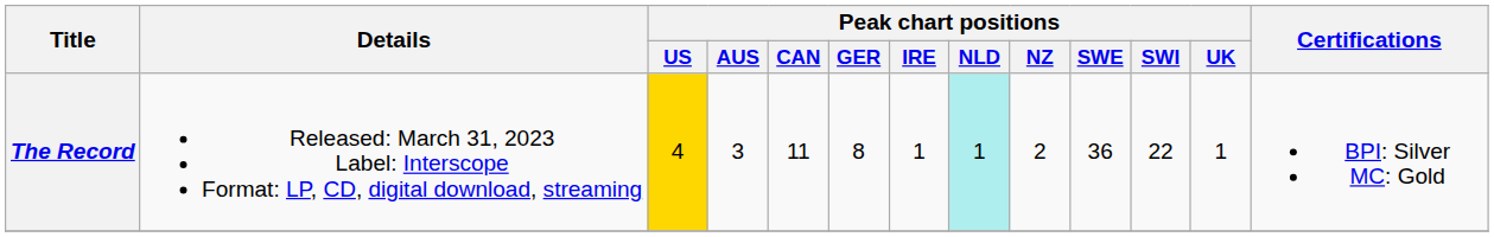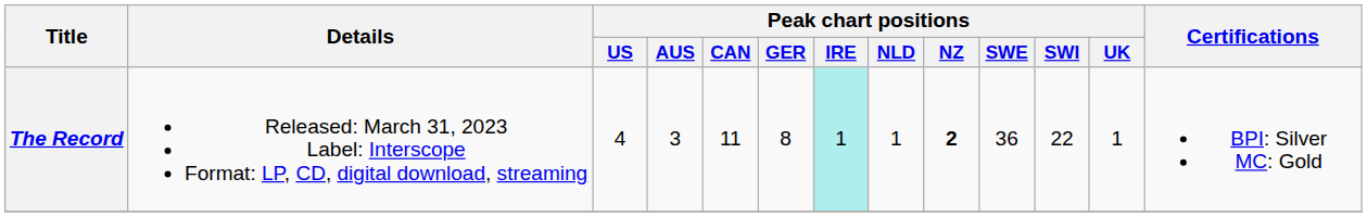The Record | Peak chart positions / US: gold background -> no background
The Record | Peak chart positions / IRE: no background -> paleturquoise background
The Record | Peak chart positions / NLD: paleturquoise background -> no background
The Record | Peak chart positions / NZ: normal -> bold
